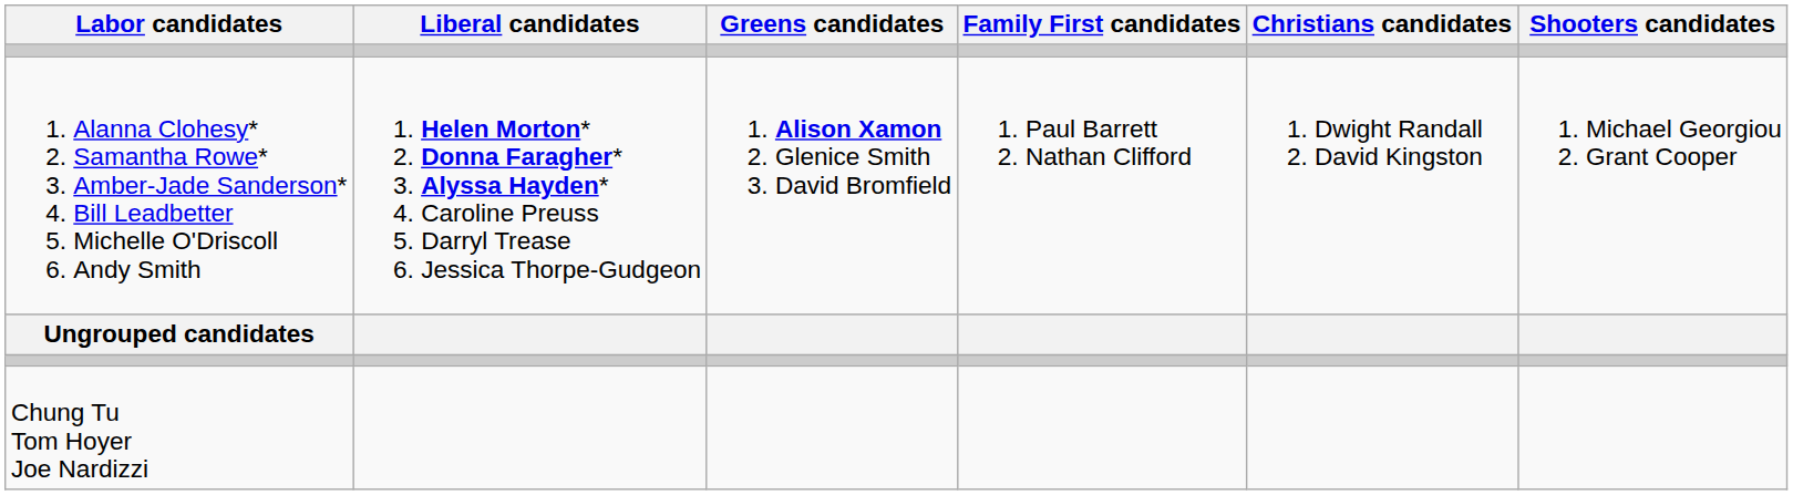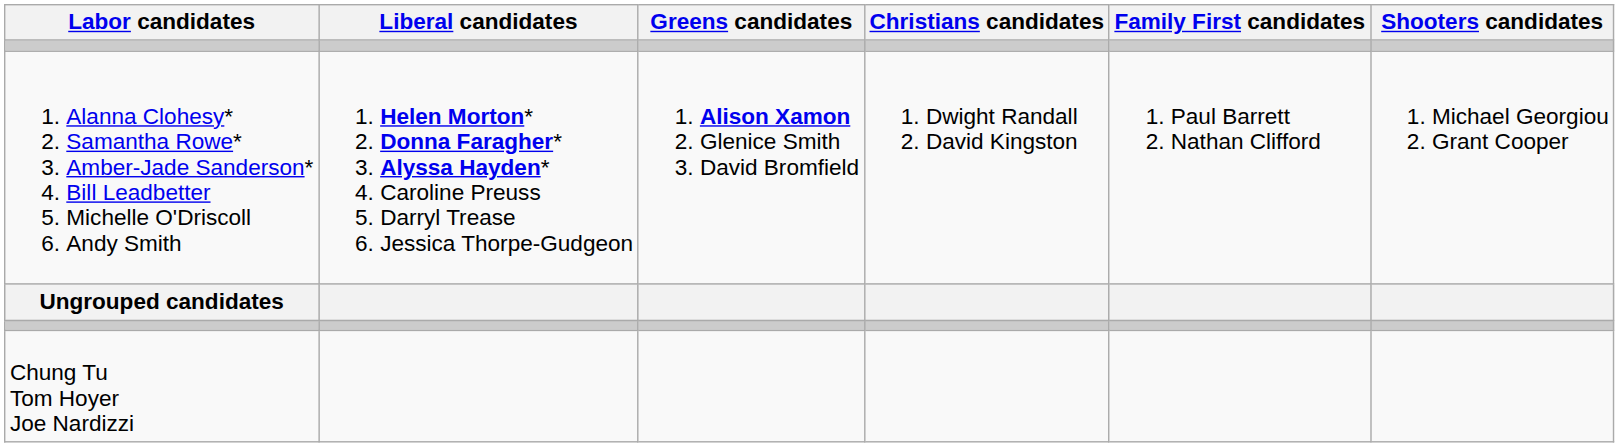columns swapped: Christians candidates <-> Family First candidates
